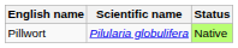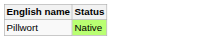- column: Scientific name | Pilularia globulifera
